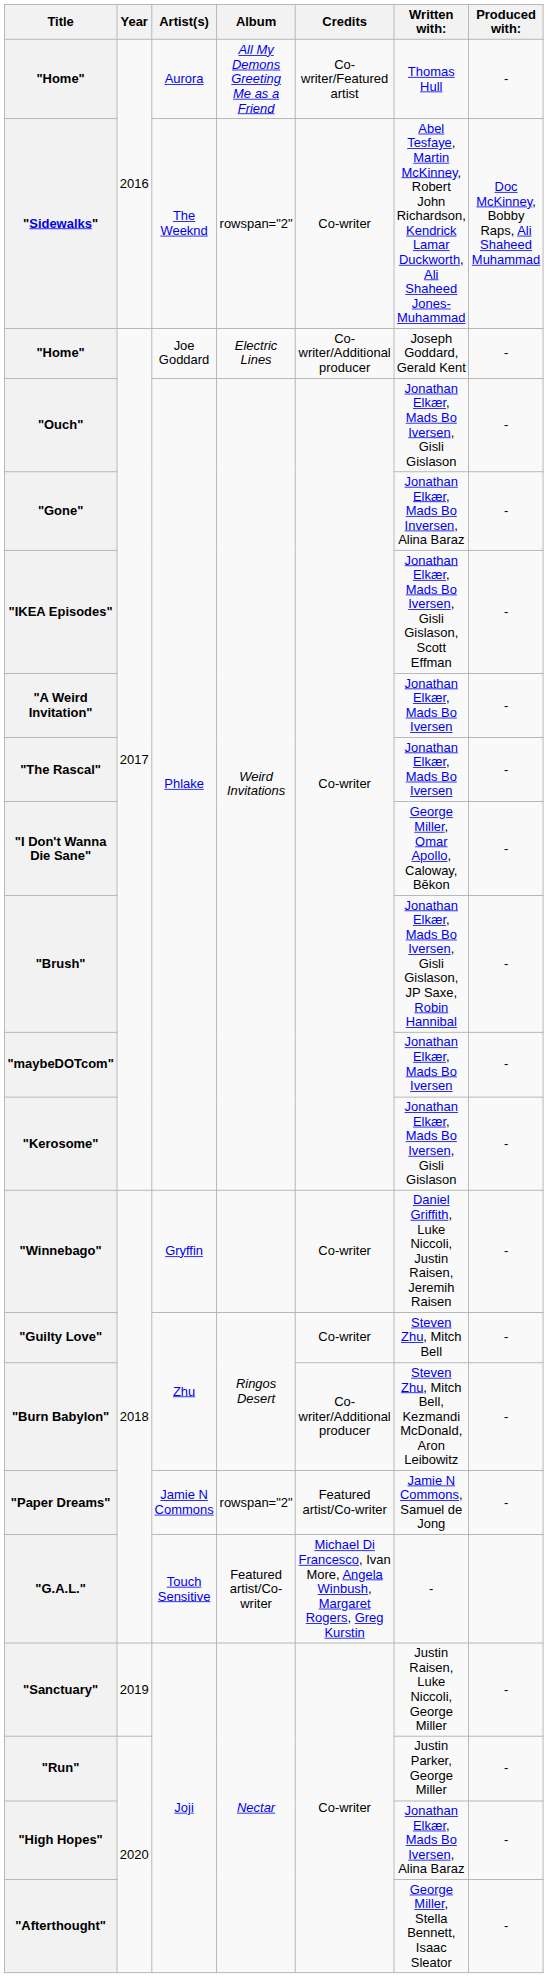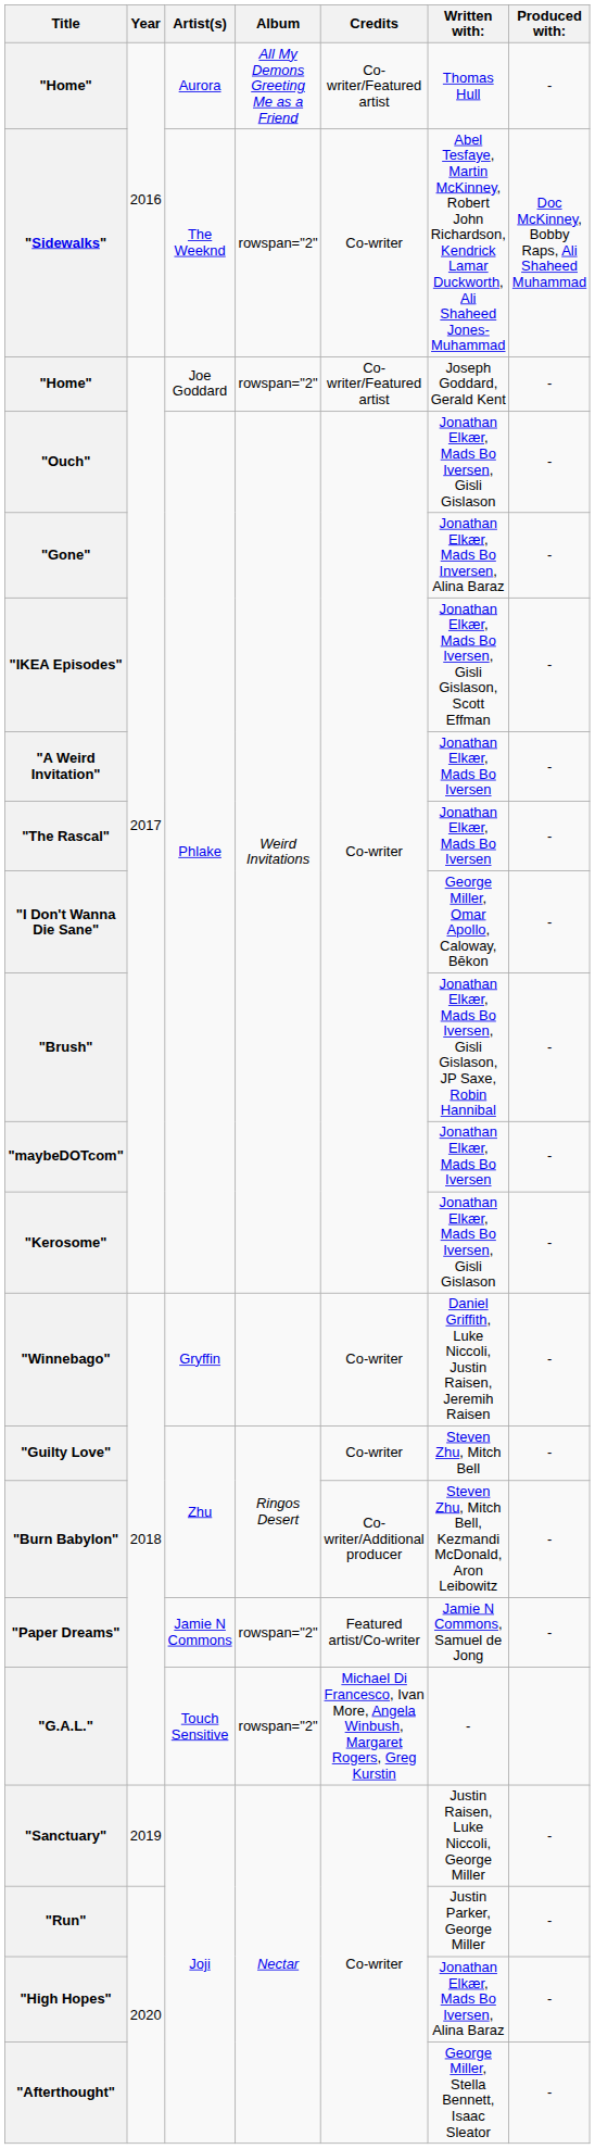"Home" / Joe Goddard | Album: Electric Lines -> rowspan="2"
"Home" / Joe Goddard | Credits: Co-writer/Additional producer -> Co-writer/Featured artist
"G.A.L." | Album: Featured artist/Co-writer -> rowspan="2"
